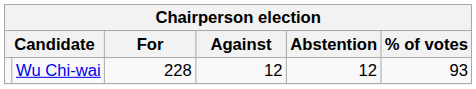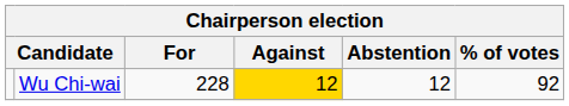Wu Chi-wai | Against: no background -> gold background
Wu Chi-wai | % of votes: 93 -> 92
